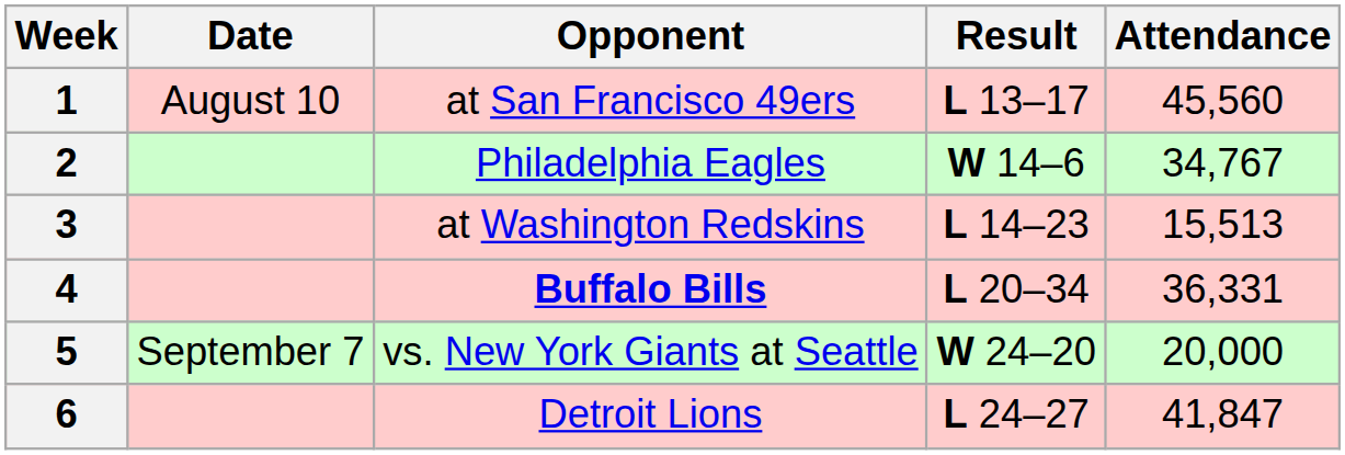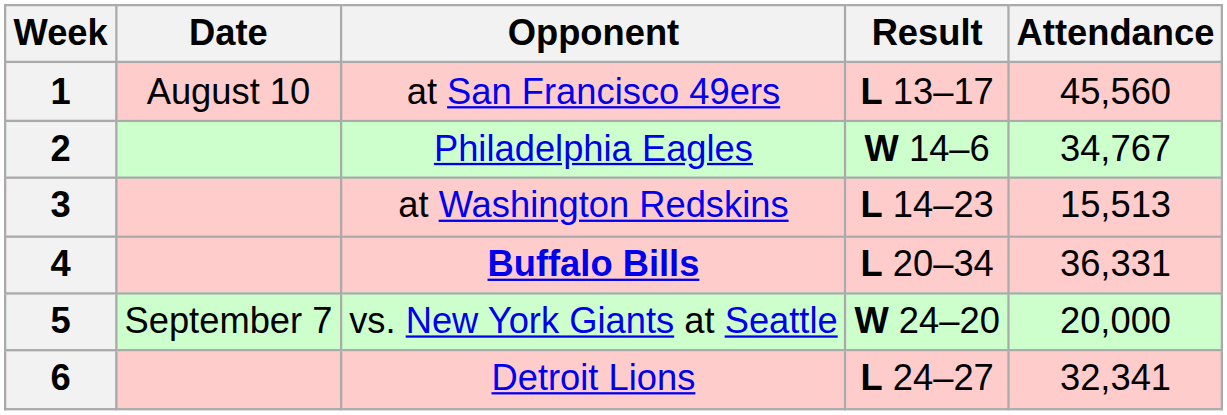6 | Attendance: 41,847 -> 32,341
